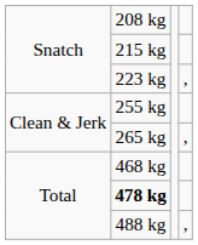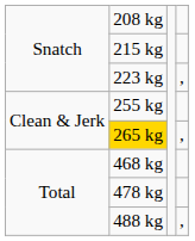265 kg | column 2: no background -> gold background
478 kg | column 2: bold -> normal
